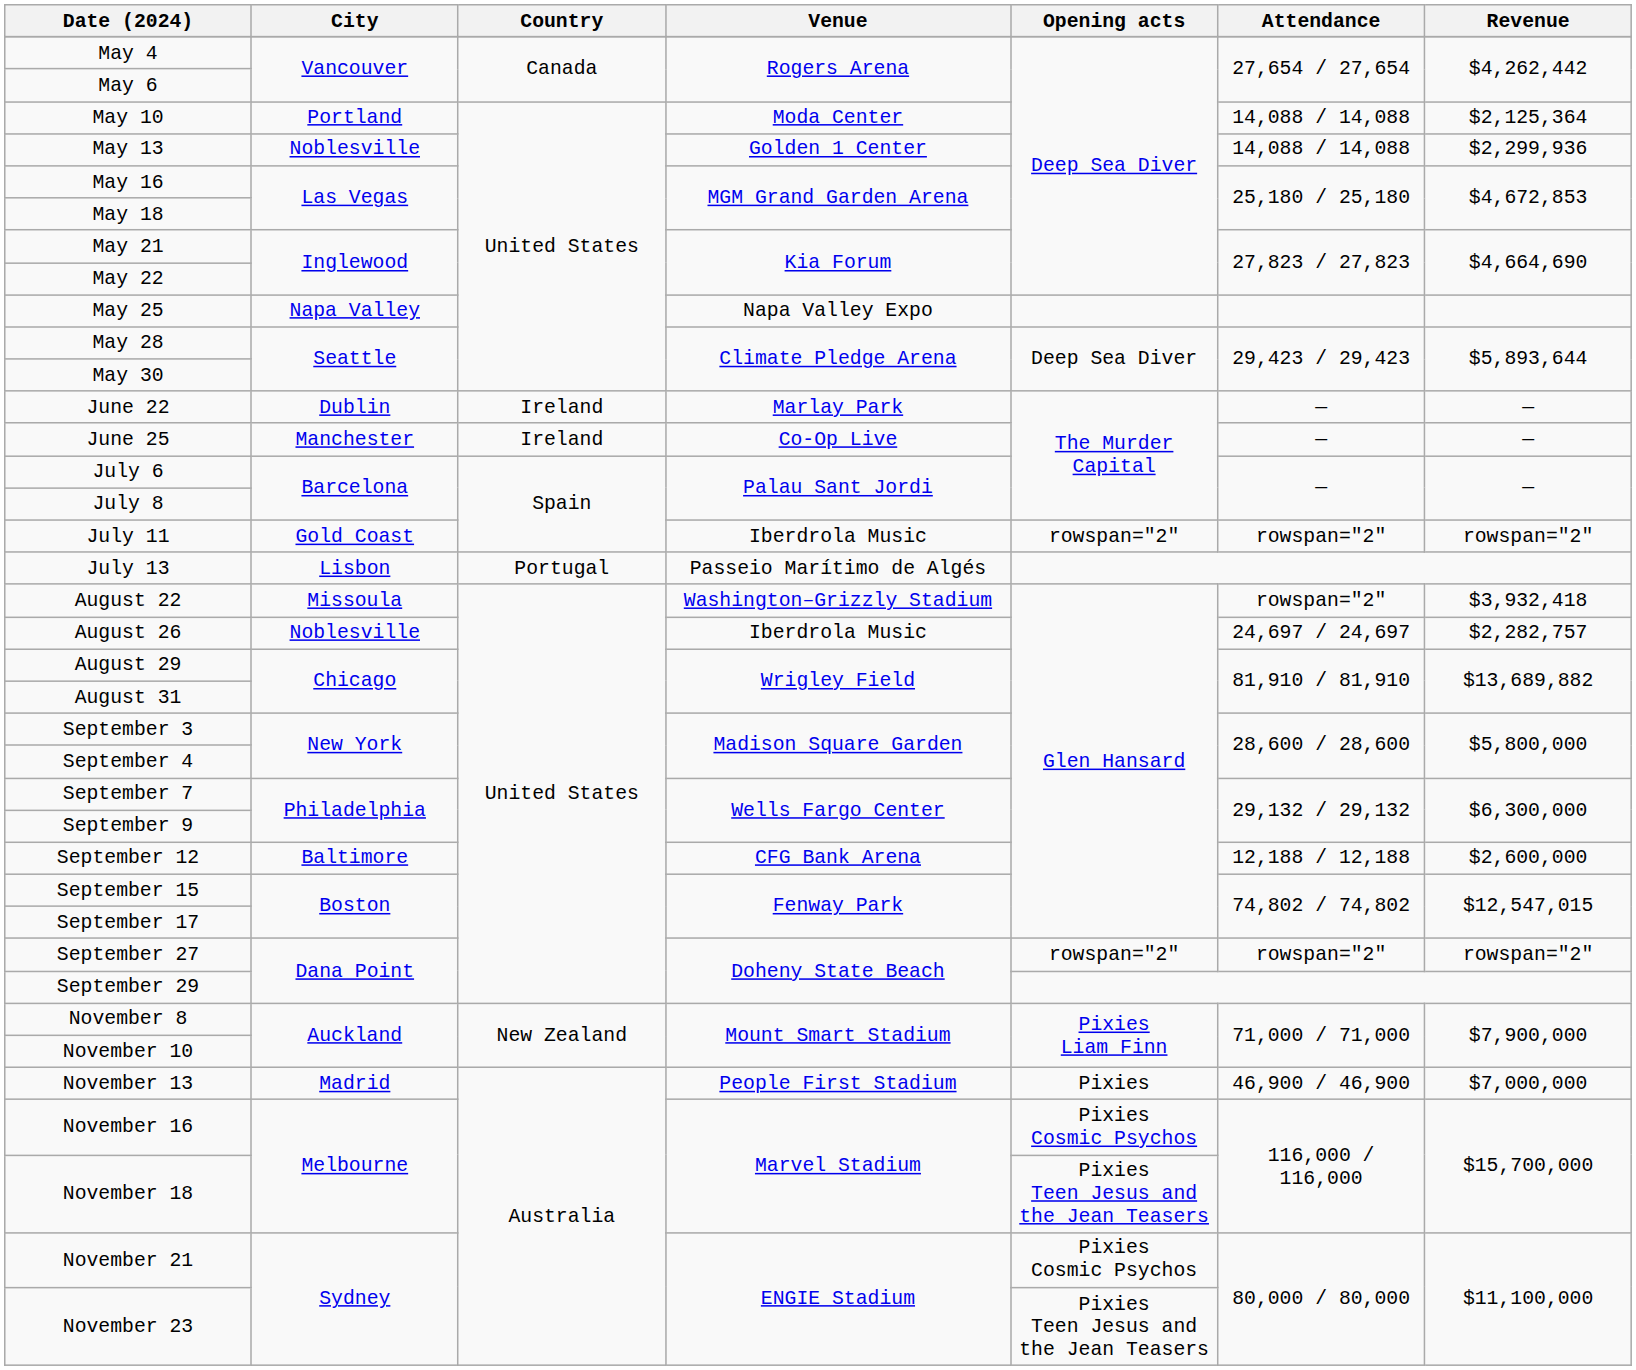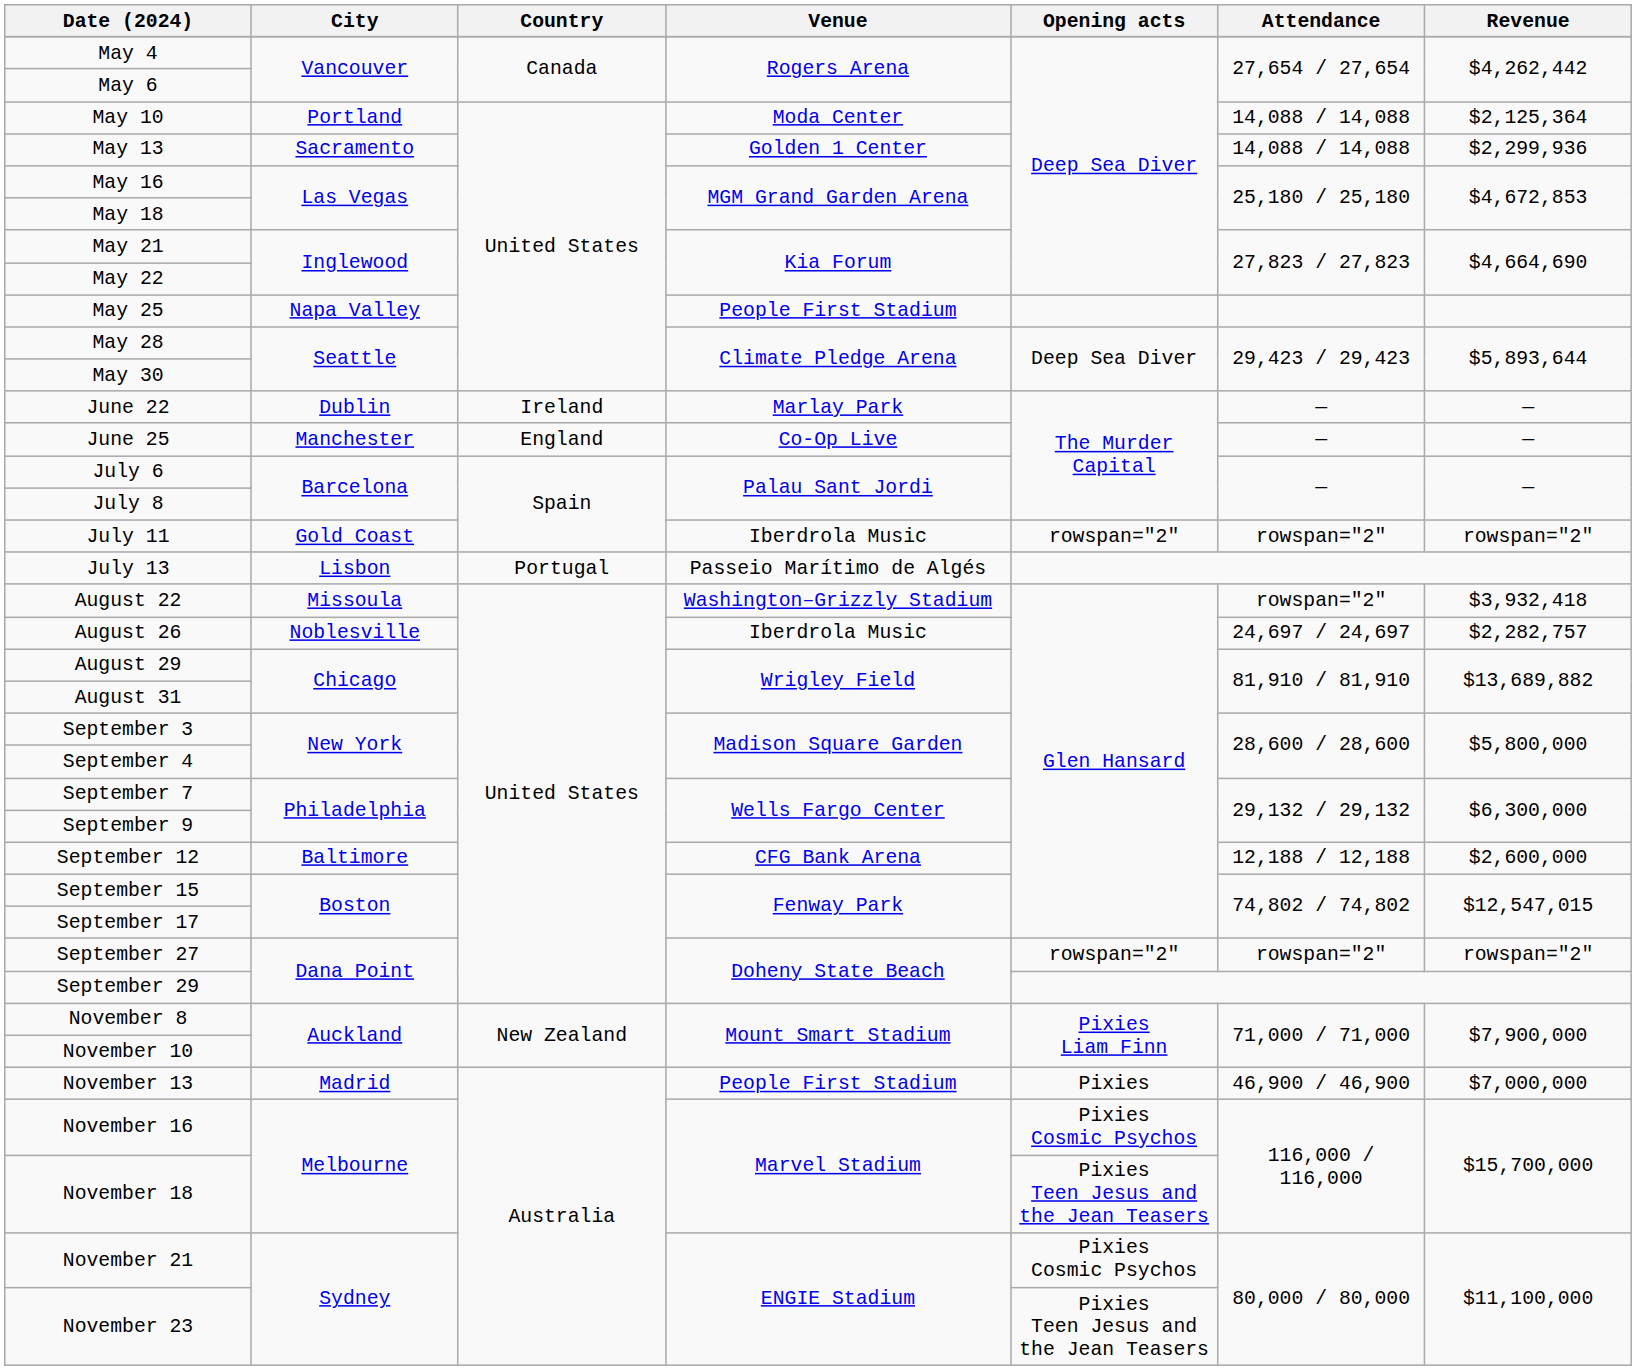May 13 | City: Noblesville -> Sacramento
May 25 | Venue: Napa Valley Expo -> People First Stadium
June 25 | Country: Ireland -> England
